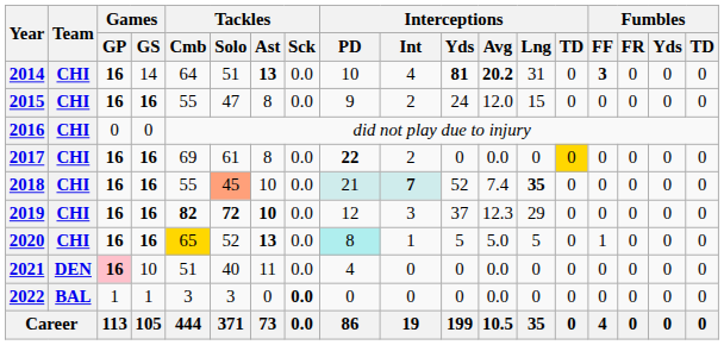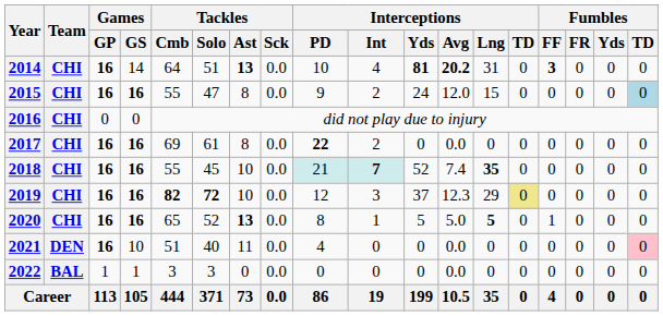2015 | Fumbles / TD: no background -> lightblue background
2017 | Interceptions / TD: gold background -> no background
2018 | Tackles / Solo: lightsalmon background -> no background
2019 | Tackles / Ast: bold -> normal
2019 | Interceptions / TD: no background -> khaki background
2020 | Tackles / Cmb: gold background -> no background
2020 | Interceptions / PD: paleturquoise background -> no background
2020 | Interceptions / Lng: normal -> bold
2021 | Games / GP: pink background -> no background
2021 | Fumbles / TD: no background -> pink background
2022 | Tackles / Sck: bold -> normal
